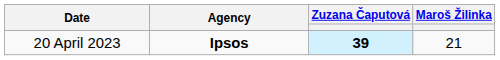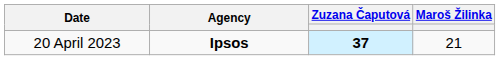20 April 2023 | Zuzana Čaputová: 39 -> 37
